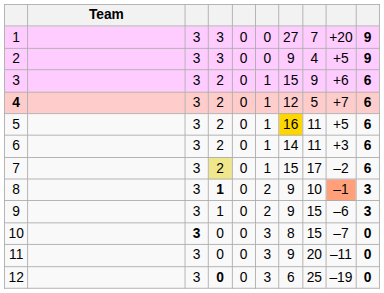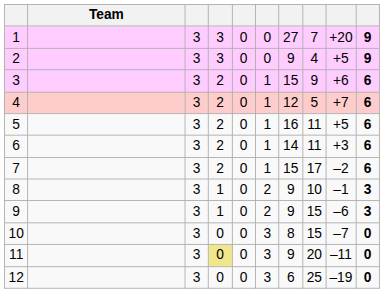row 5 | column 1: bold -> normal
row 6 | column 7: gold background -> no background
row 8 | column 4: khaki background -> no background
row 9 | column 4: bold -> normal
row 9 | column 9: lightsalmon background -> no background
row 11 | column 3: bold -> normal
row 12 | column 4: no background -> khaki background
row 13 | column 4: bold -> normal
